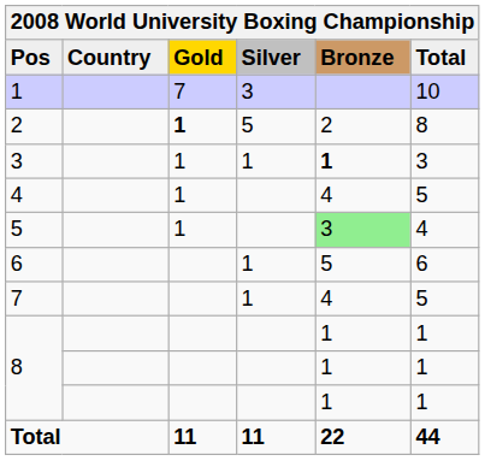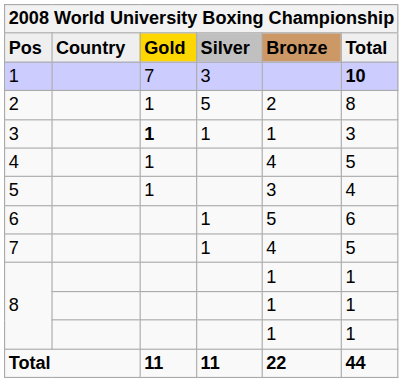row 3 | Total: normal -> bold
row 4 | Gold: bold -> normal
row 5 | Gold: normal -> bold
row 5 | Bronze: bold -> normal
row 7 | Bronze: lightgreen background -> no background
